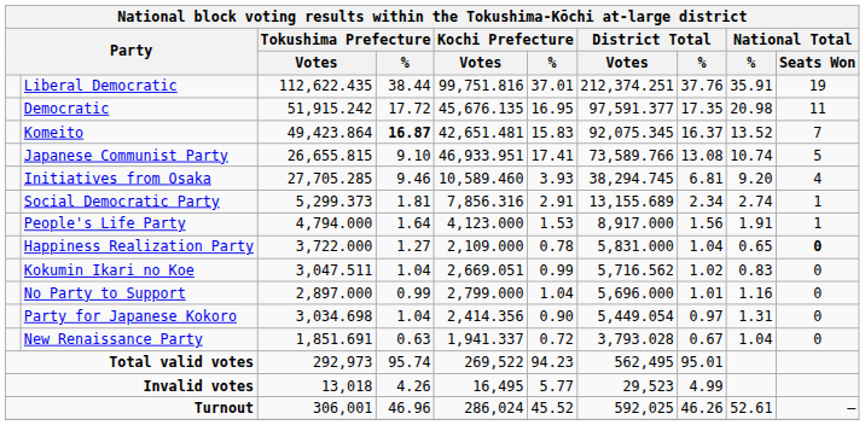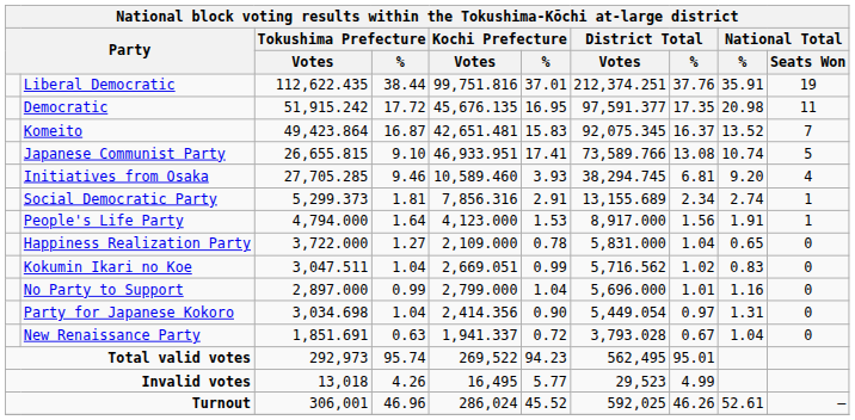Komeito | Tokushima Prefecture / %: bold -> normal
Happiness Realization Party | National Total / Seats Won: bold -> normal
